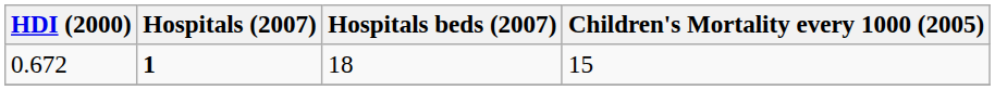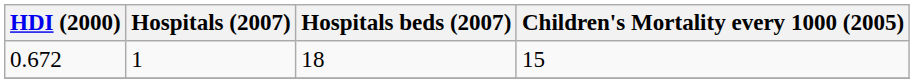0.672 | Hospitals (2007): bold -> normal
